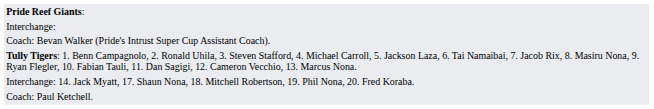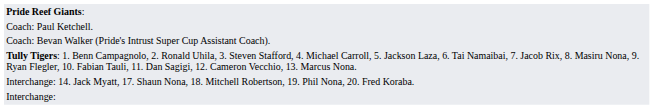row 2 | column 1: Interchange: -> Coach: Paul Ketchell.
row 6 | column 1: Coach: Paul Ketchell. -> Interchange:
